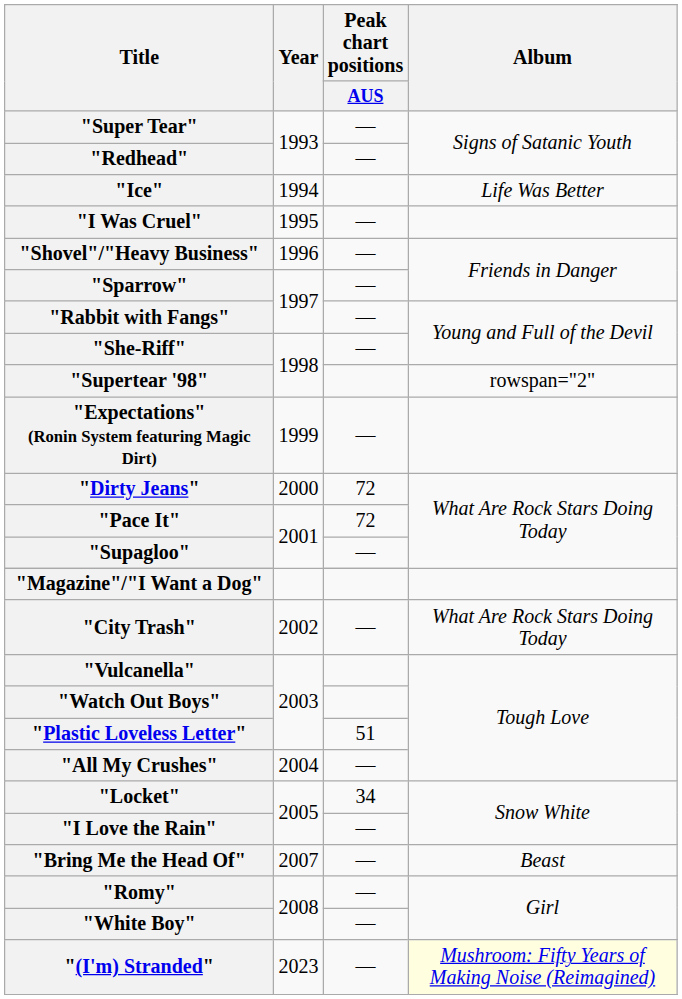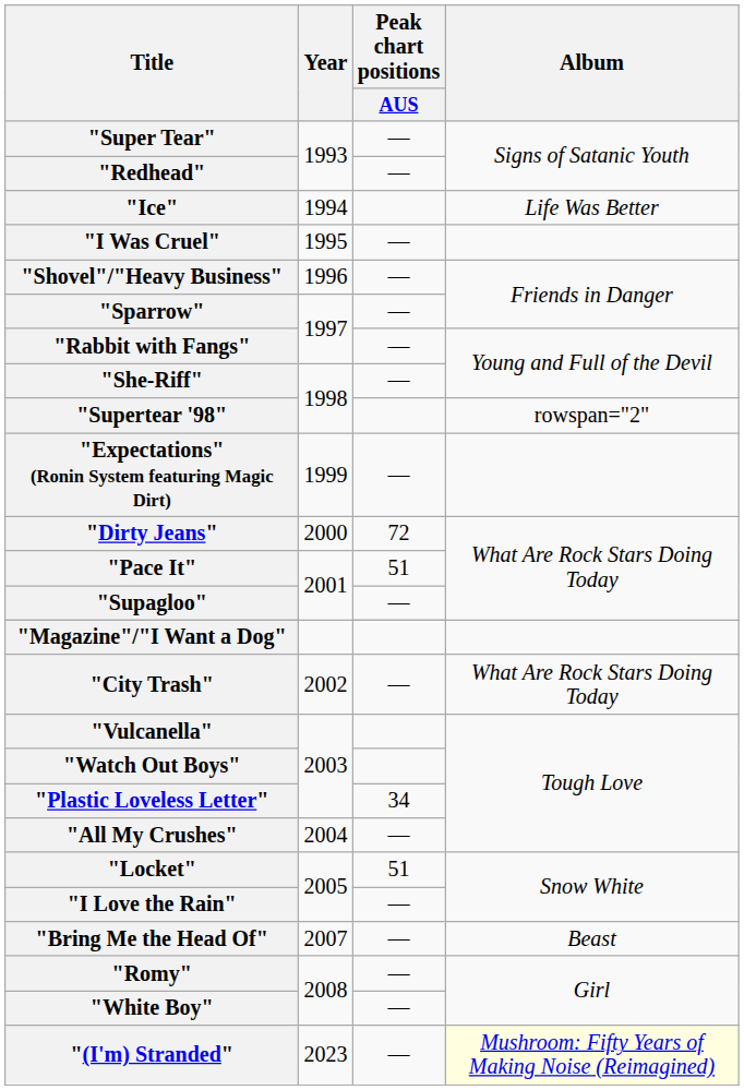"Pace It" | Peak chart positions / AUS: 72 -> 51
"Plastic Loveless Letter" | Peak chart positions / AUS: 51 -> 34
"Locket" | Peak chart positions / AUS: 34 -> 51
